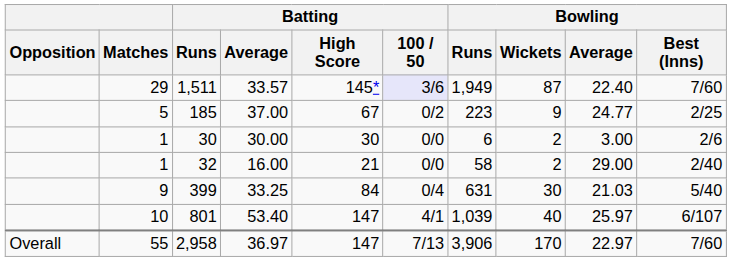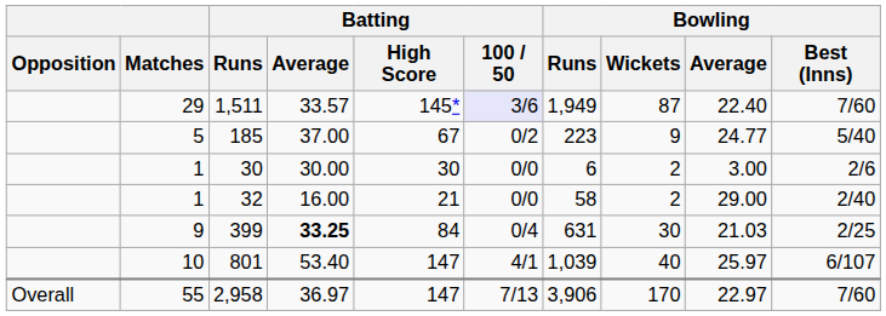185 | Bowling / Best (Inns): 2/25 -> 5/40
399 | Batting / Average: normal -> bold
399 | Bowling / Best (Inns): 5/40 -> 2/25
